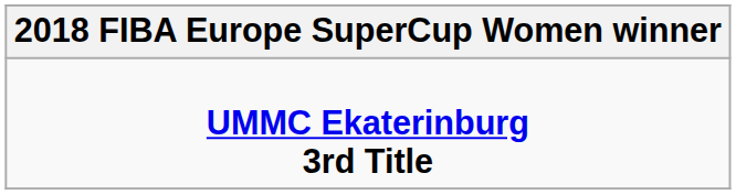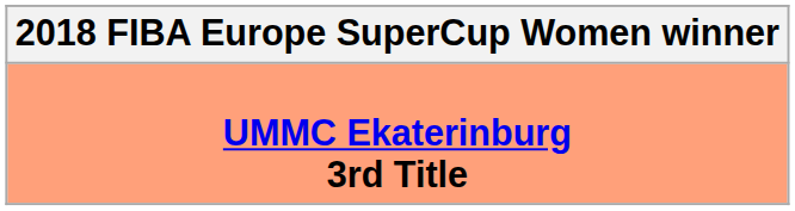row 2 | column 1: no background -> lightsalmon background
